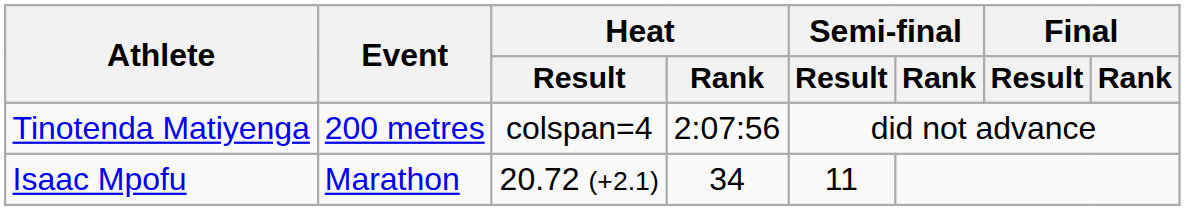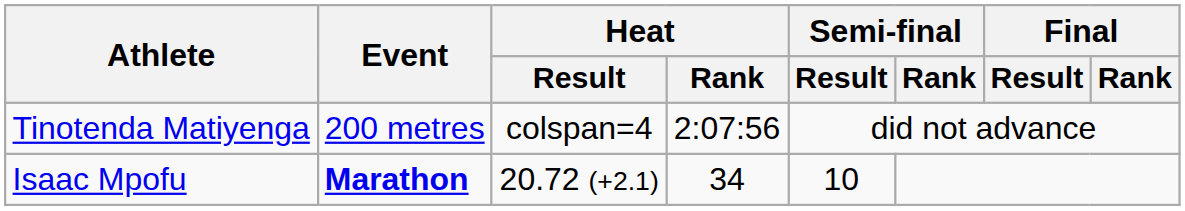Isaac Mpofu | Event: normal -> bold
Isaac Mpofu | Semi-final / Result: 11 -> 10
